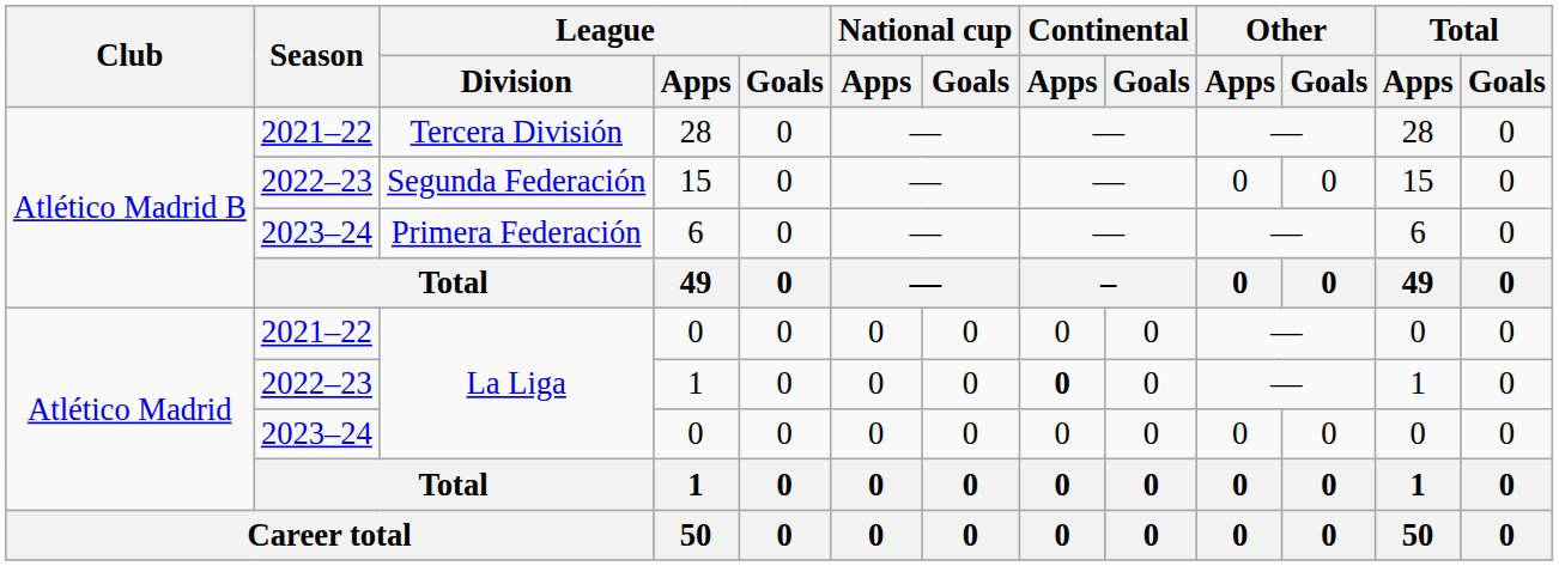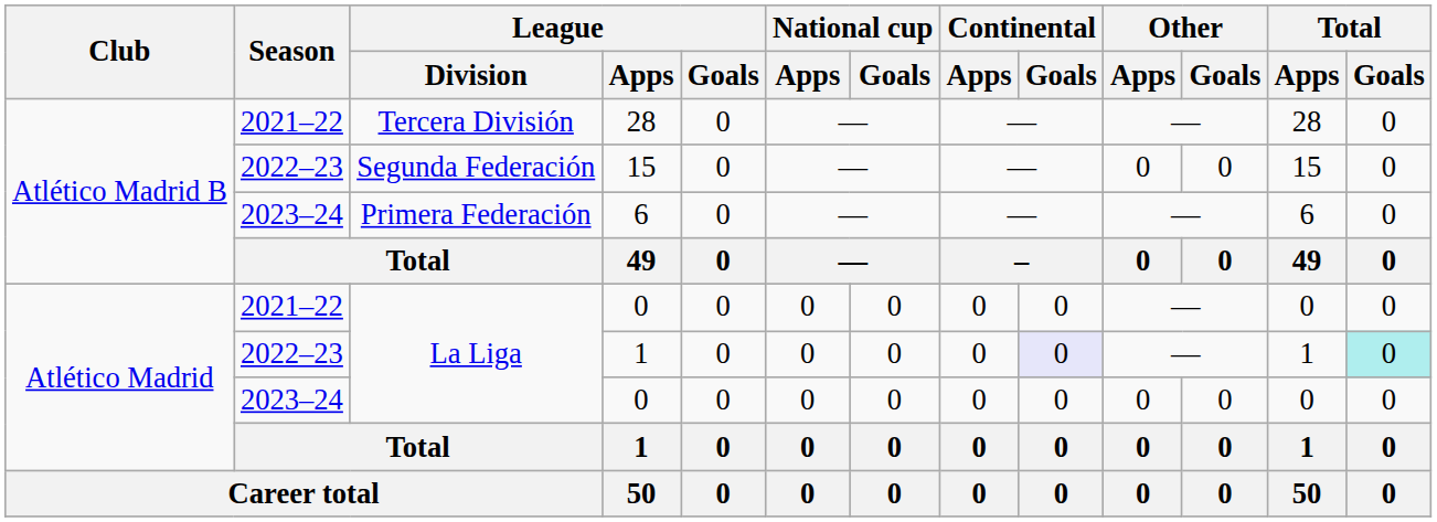2022–23 / 1 | Continental / Apps: bold -> normal
2022–23 / 1 | Continental / Goals: no background -> lavender background
2022–23 / 1 | Total / Goals: no background -> paleturquoise background
